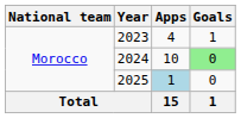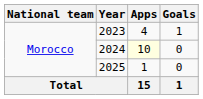2024 | Apps: no background -> lightyellow background
2024 | Goals: lightgreen background -> no background
2025 | Apps: lightblue background -> no background
